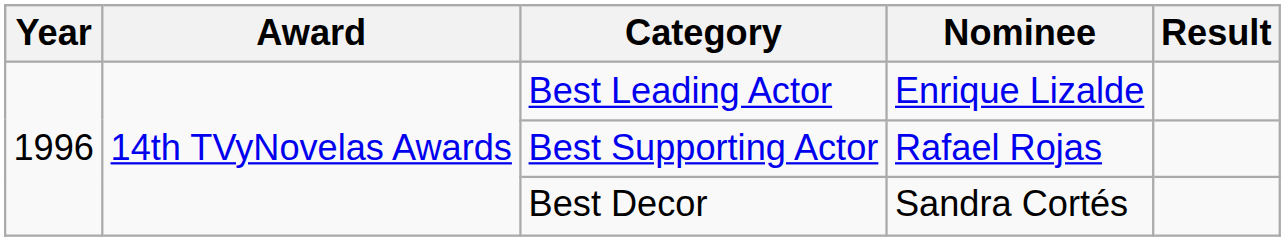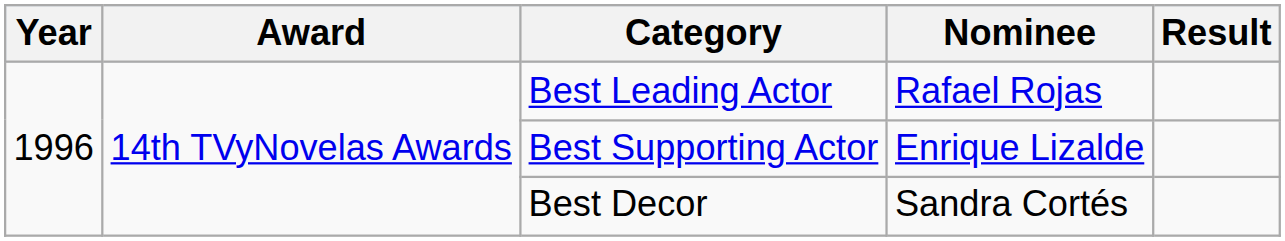Best Leading Actor | Nominee: Enrique Lizalde -> Rafael Rojas
Best Supporting Actor | Nominee: Rafael Rojas -> Enrique Lizalde
